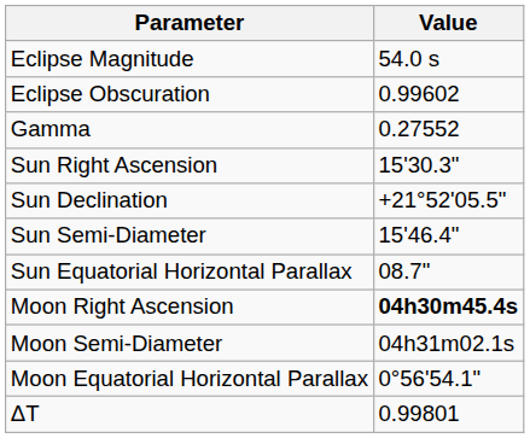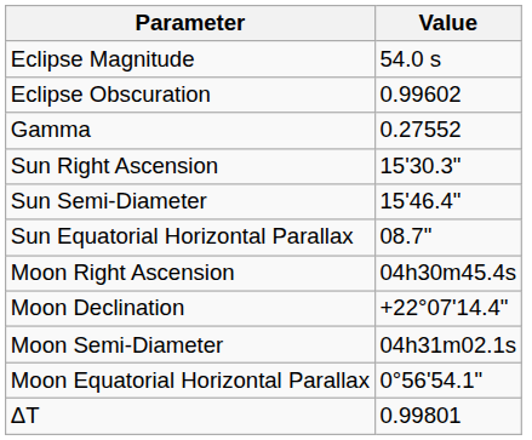- row: Sun Declination | +21°52'05.5"
Moon Right Ascension | Value: bold -> normal
+ row: Moon Declination | +22°07'14.4"
